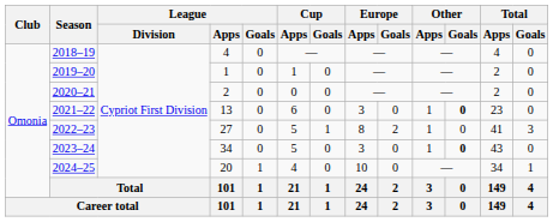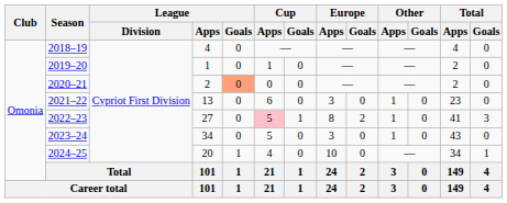2020–21 | League / Goals: no background -> lightsalmon background
2021–22 | Other / Goals: bold -> normal
2022–23 | Cup / Apps: no background -> pink background
2023–24 | Other / Goals: bold -> normal
